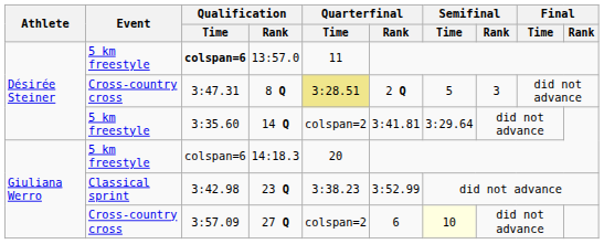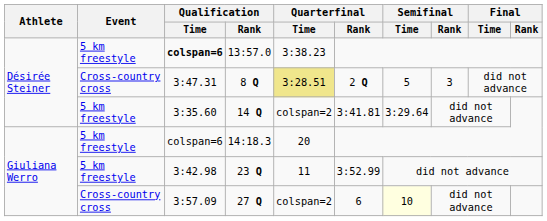13:57.0 | Quarterfinal / Time: 11 -> 3:38.23
23 Q | Event: Classical sprint -> 5 km freestyle
23 Q | Quarterfinal / Time: 3:38.23 -> 11
